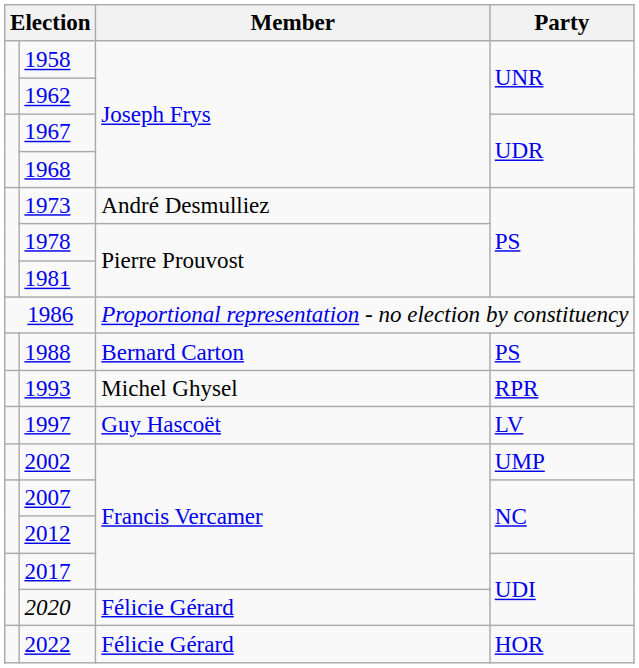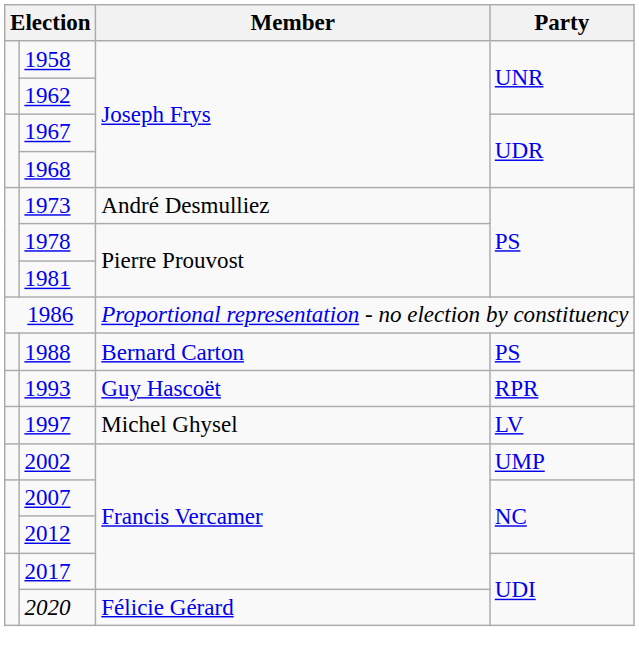1993 | Member: Michel Ghysel -> Guy Hascoët
1997 | Member: Guy Hascoët -> Michel Ghysel
- row: 2022 | Félicie Gérard | HOR
